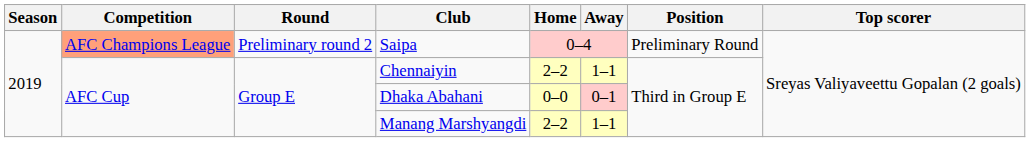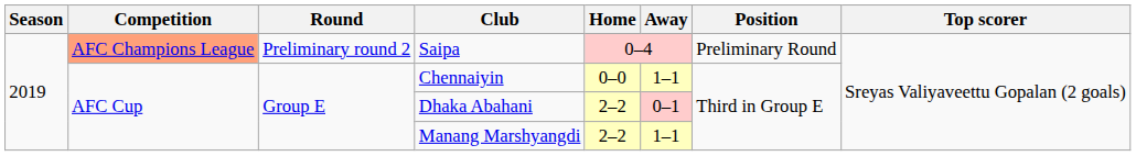Chennaiyin | Home: 2–2 -> 0–0
Dhaka Abahani | Home: 0–0 -> 2–2
